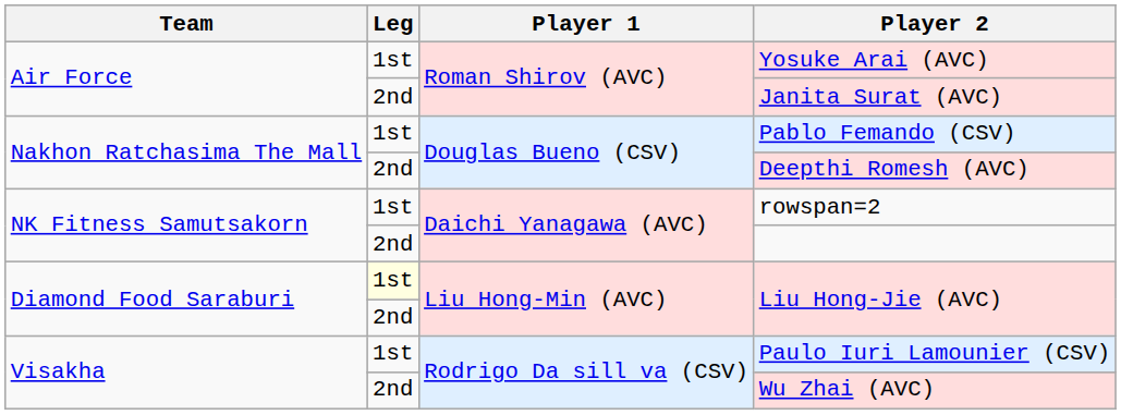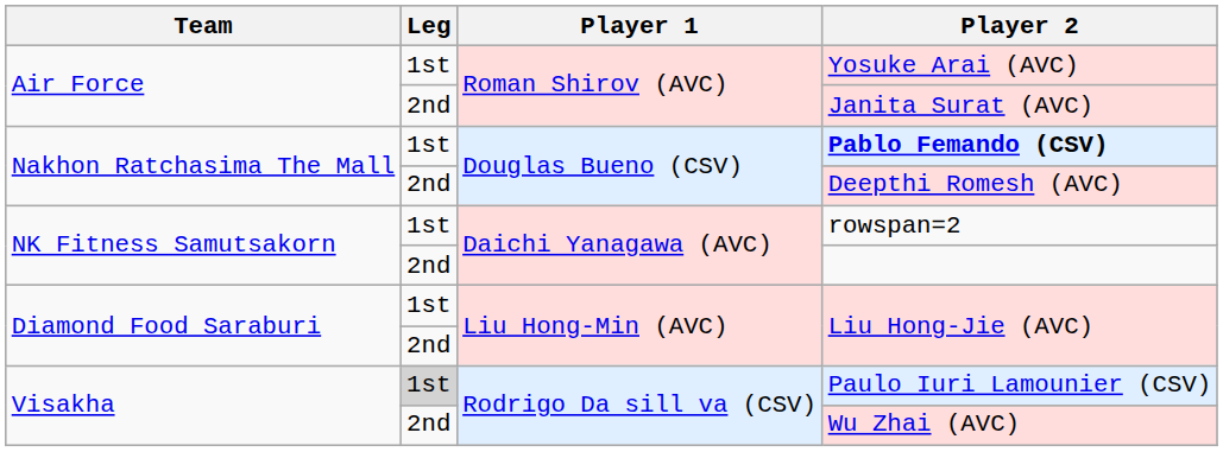Pablo Femando (CSV) | Player 2: normal -> bold
1st / Liu Hong-Jie (AVC) | Leg: lightyellow background -> no background
Paulo Iuri Lamounier (CSV) | Leg: no background -> lightgrey background
